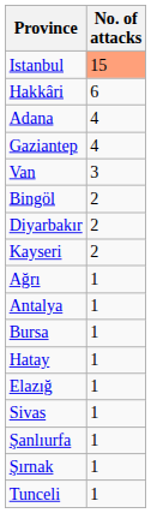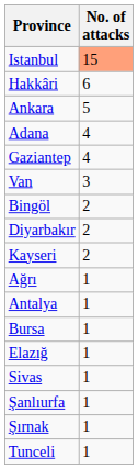+ row: Ankara | 5
- row: Hatay | 1
